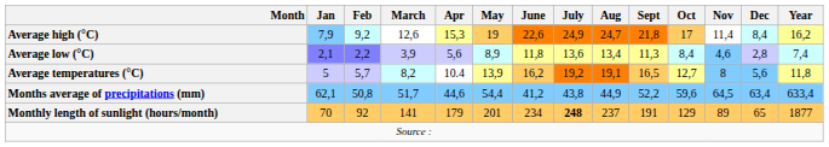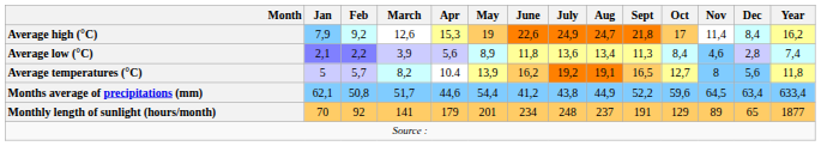Monthly length of sunlight (hours/month) | July: bold -> normal
